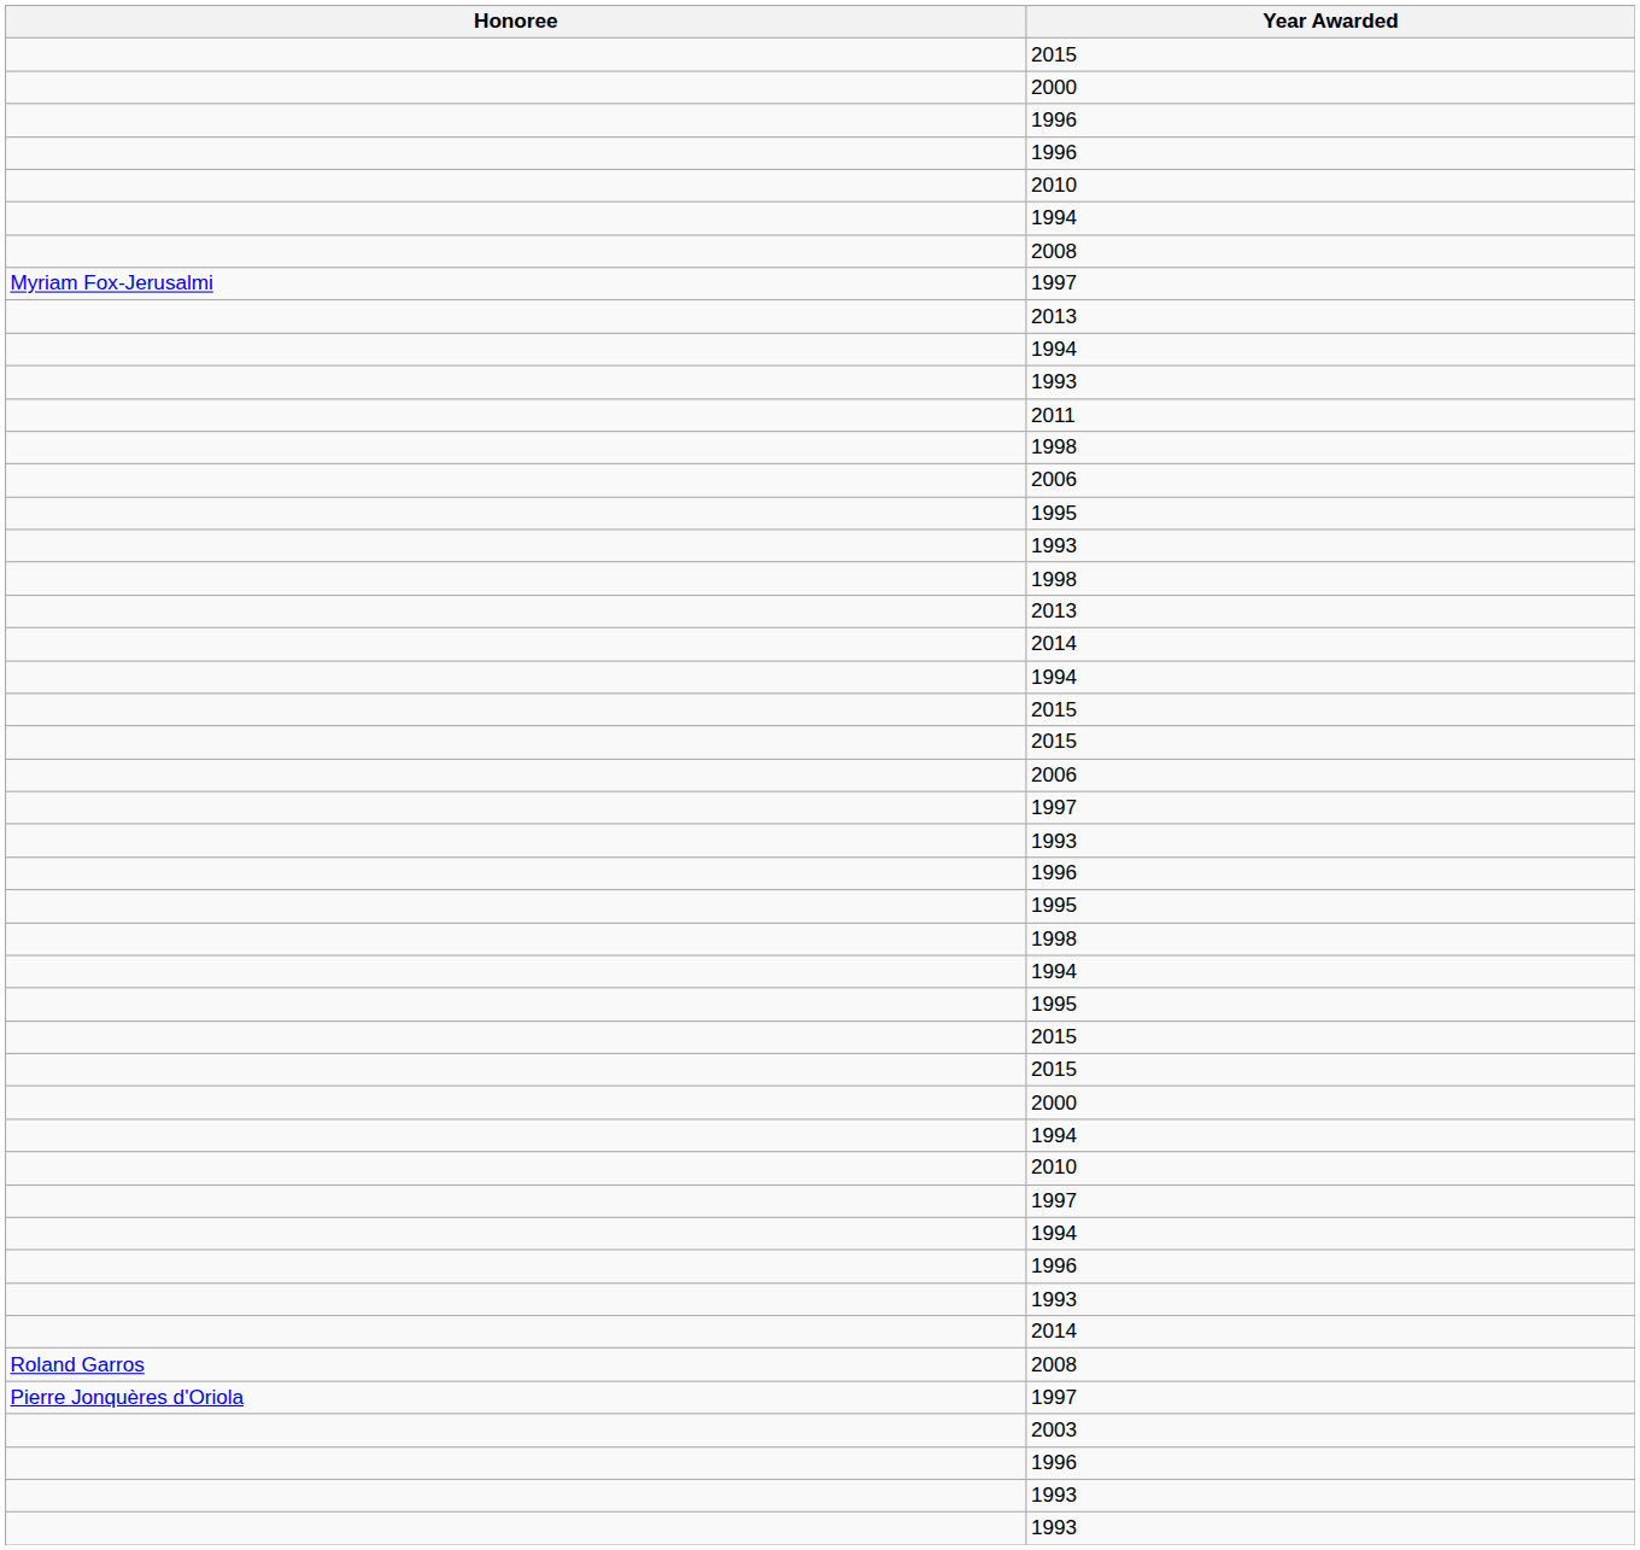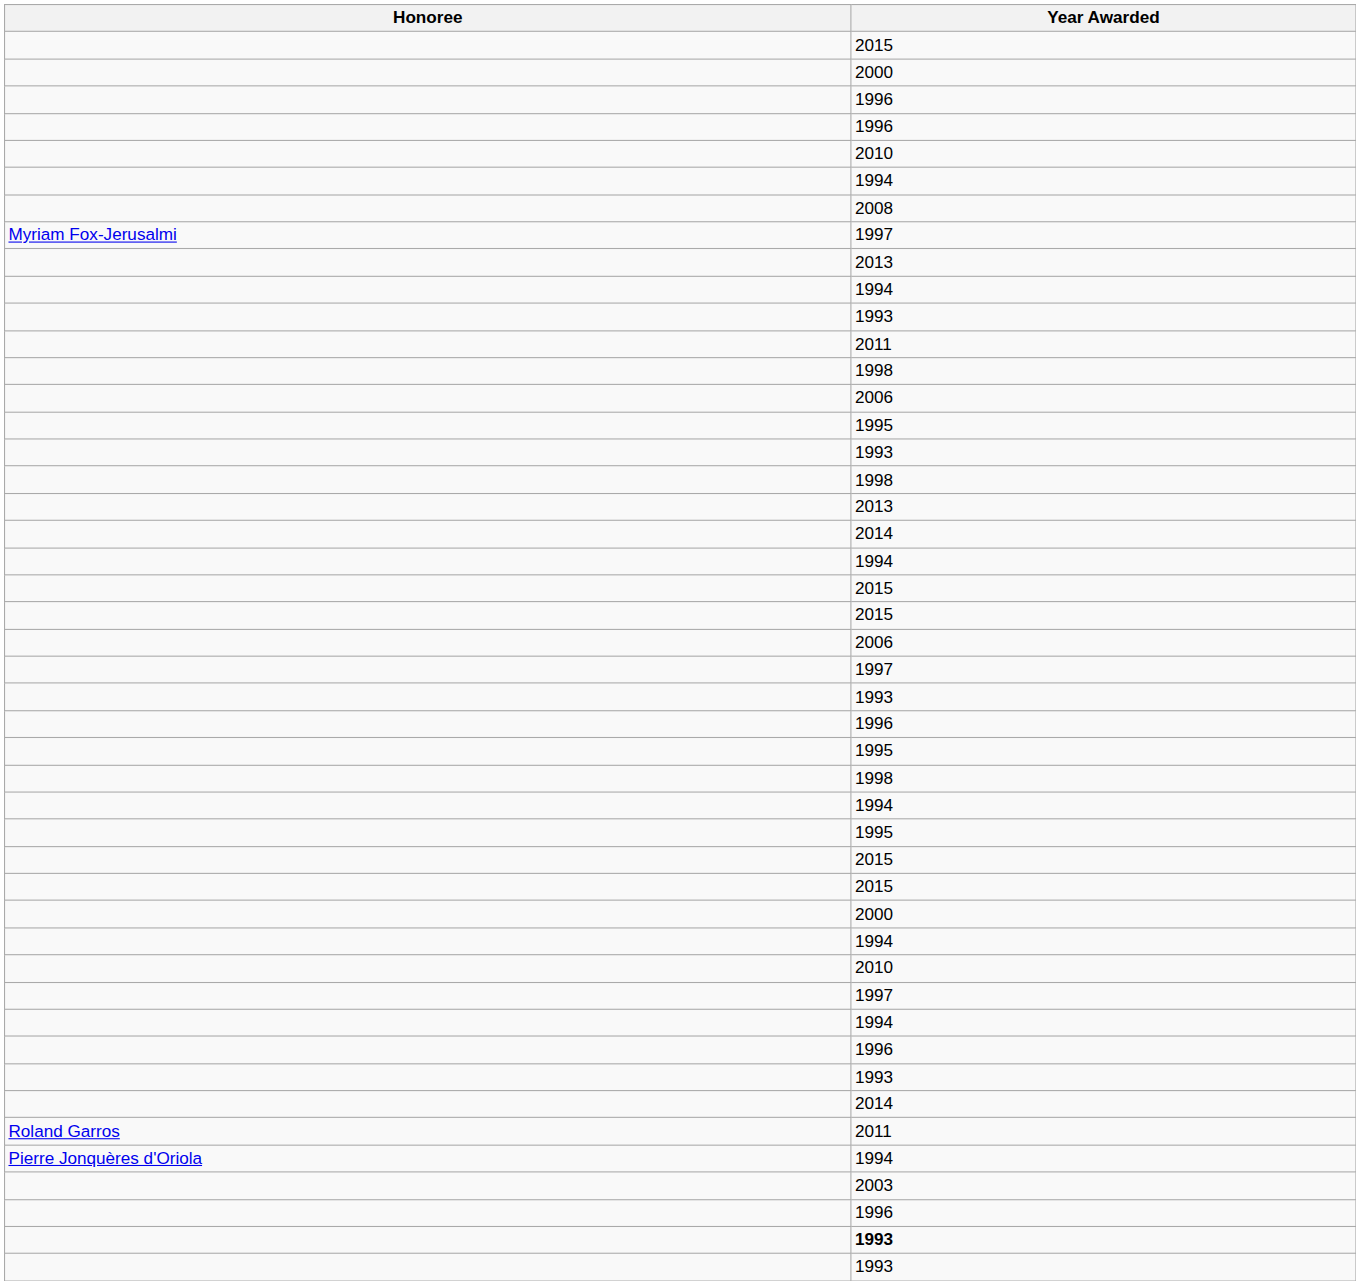row 42 | Year Awarded: 2008 -> 2011
row 43 | Year Awarded: 1997 -> 1994
row 46 | Year Awarded: normal -> bold
